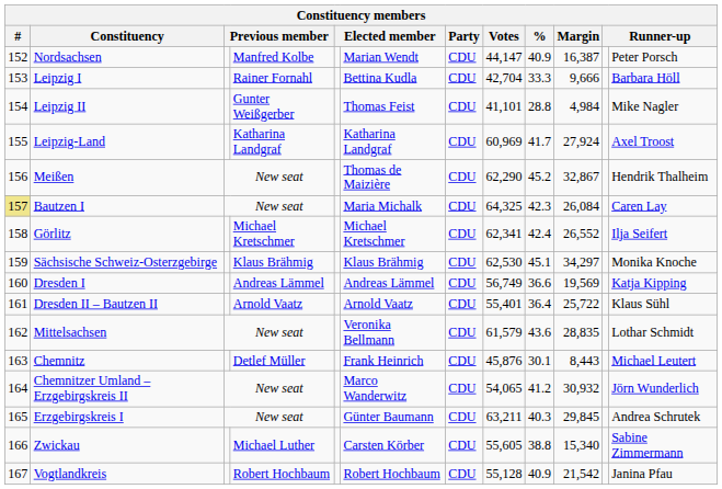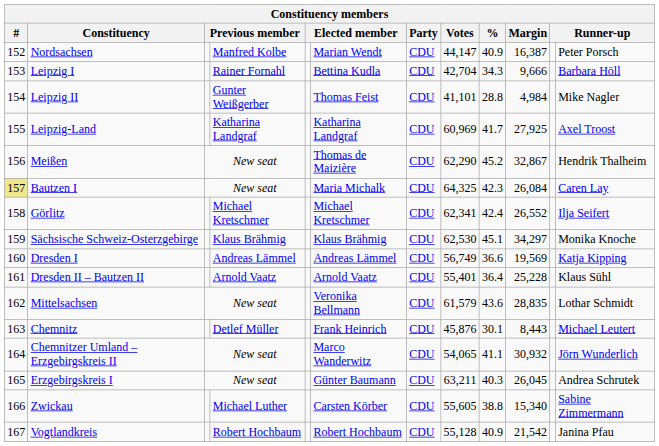Leipzig I | %: 33.3 -> 34.3
Leipzig-Land | Margin: 27,924 -> 27,925
Dresden II – Bautzen II | Margin: 25,722 -> 25,228
Chemnitzer Umland – Erzgebirgskreis II | %: 41.2 -> 41.1
Erzgebirgskreis I | Margin: 29,845 -> 26,045
